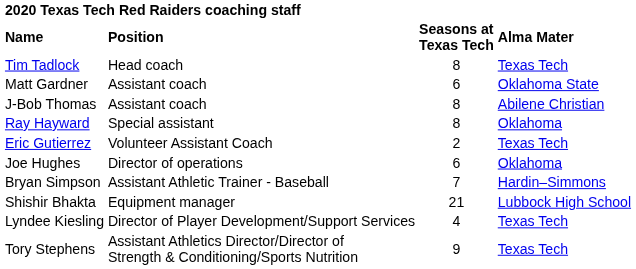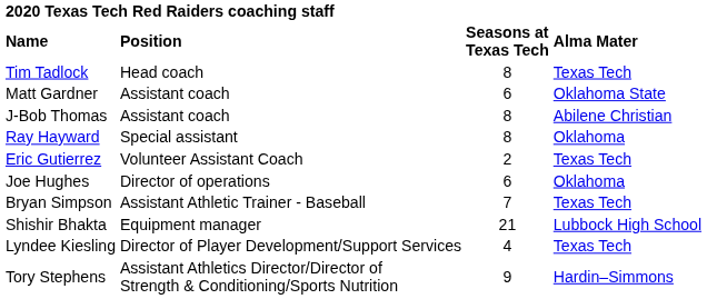Bryan Simpson | Alma Mater: Hardin–Simmons -> Texas Tech
Tory Stephens | Alma Mater: Texas Tech -> Hardin–Simmons
